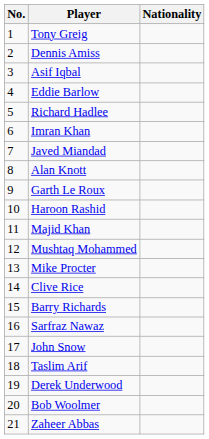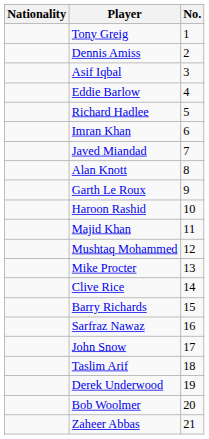columns swapped: No. <-> Nationality
